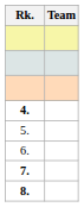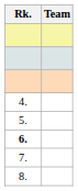row 5 | Rk.: bold -> normal
row 7 | Rk.: normal -> bold
row 8 | Rk.: bold -> normal
row 9 | Rk.: bold -> normal
